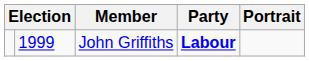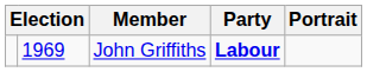John Griffiths | column 2: 1999 -> 1969
